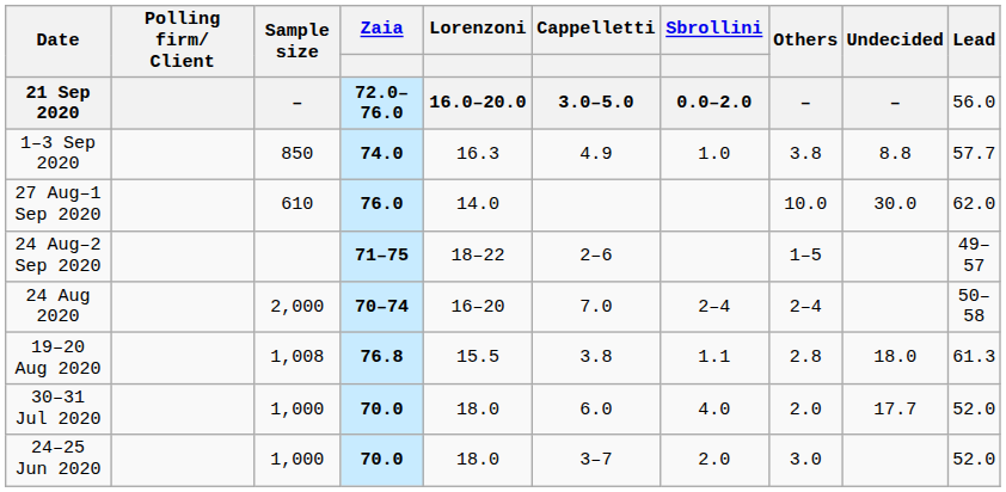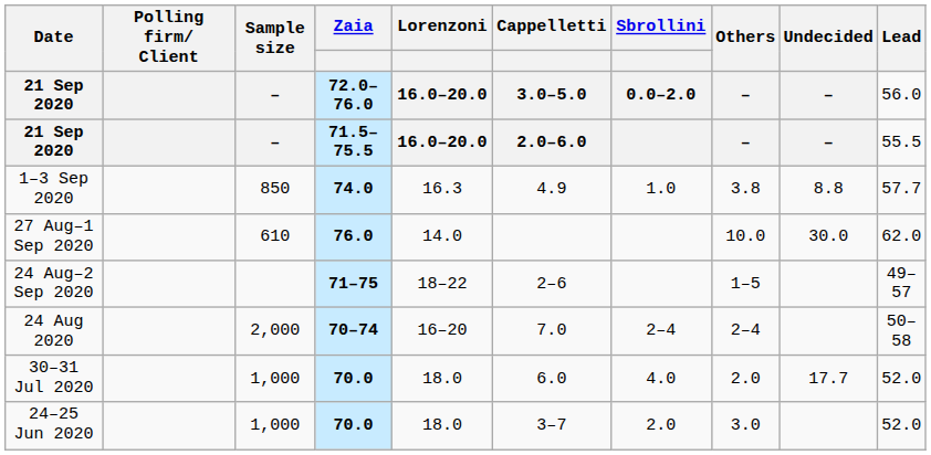+ row: 21 Sep 2020 | – | 71.5–75.5 | 16.0–20.0 | 2.0–6.0 | – | – | 55.5
- row: 19–20 Aug 2020 | 1,008 | 76.8 | 15.5 | 3.8 | 1.1 | 2.8 | 18.0 | 61.3
